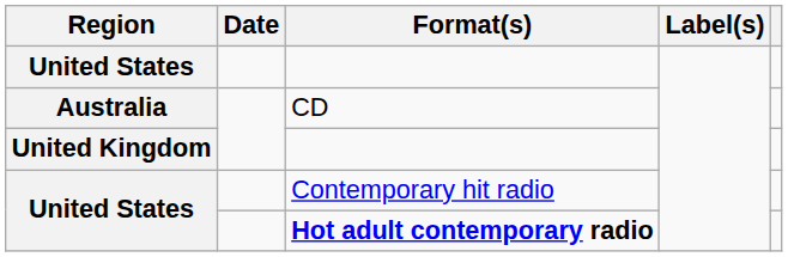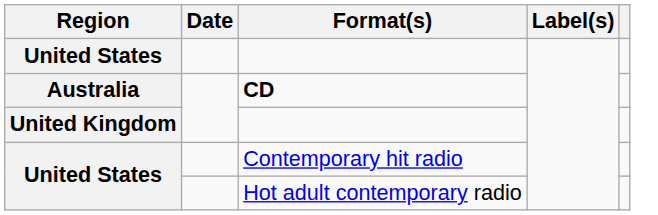CD | Format(s): normal -> bold
Hot adult contemporary radio | Format(s): bold -> normal
